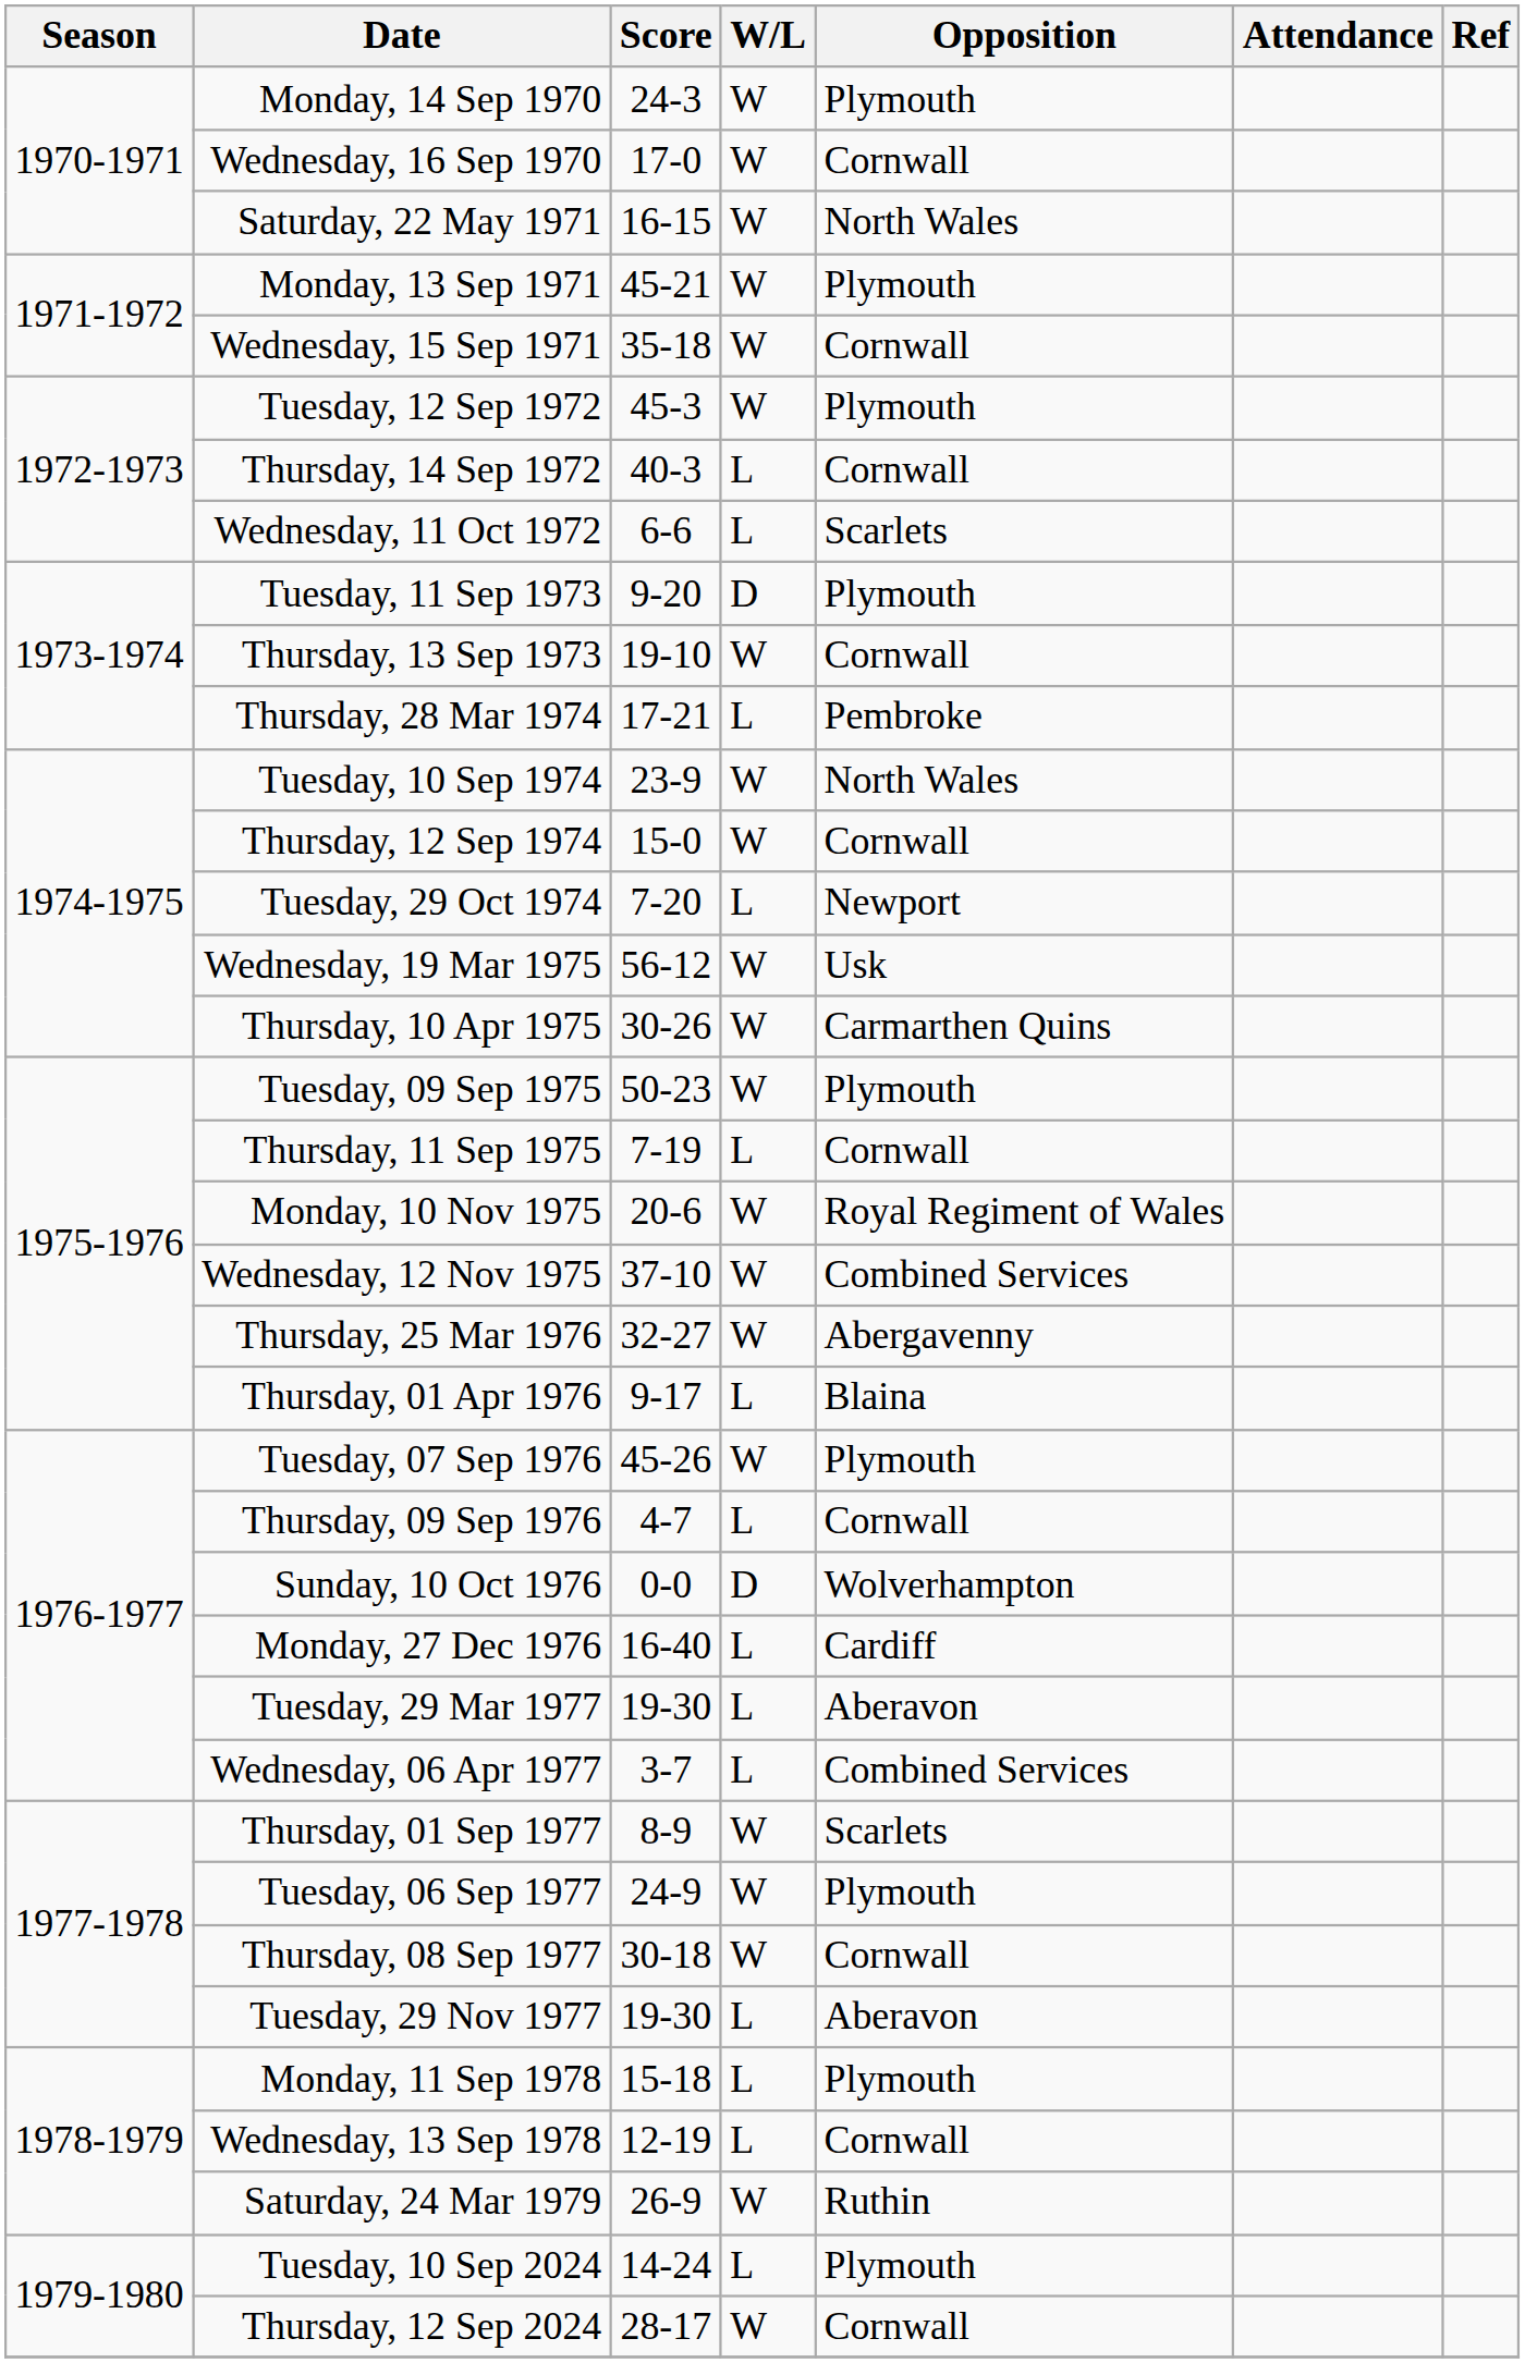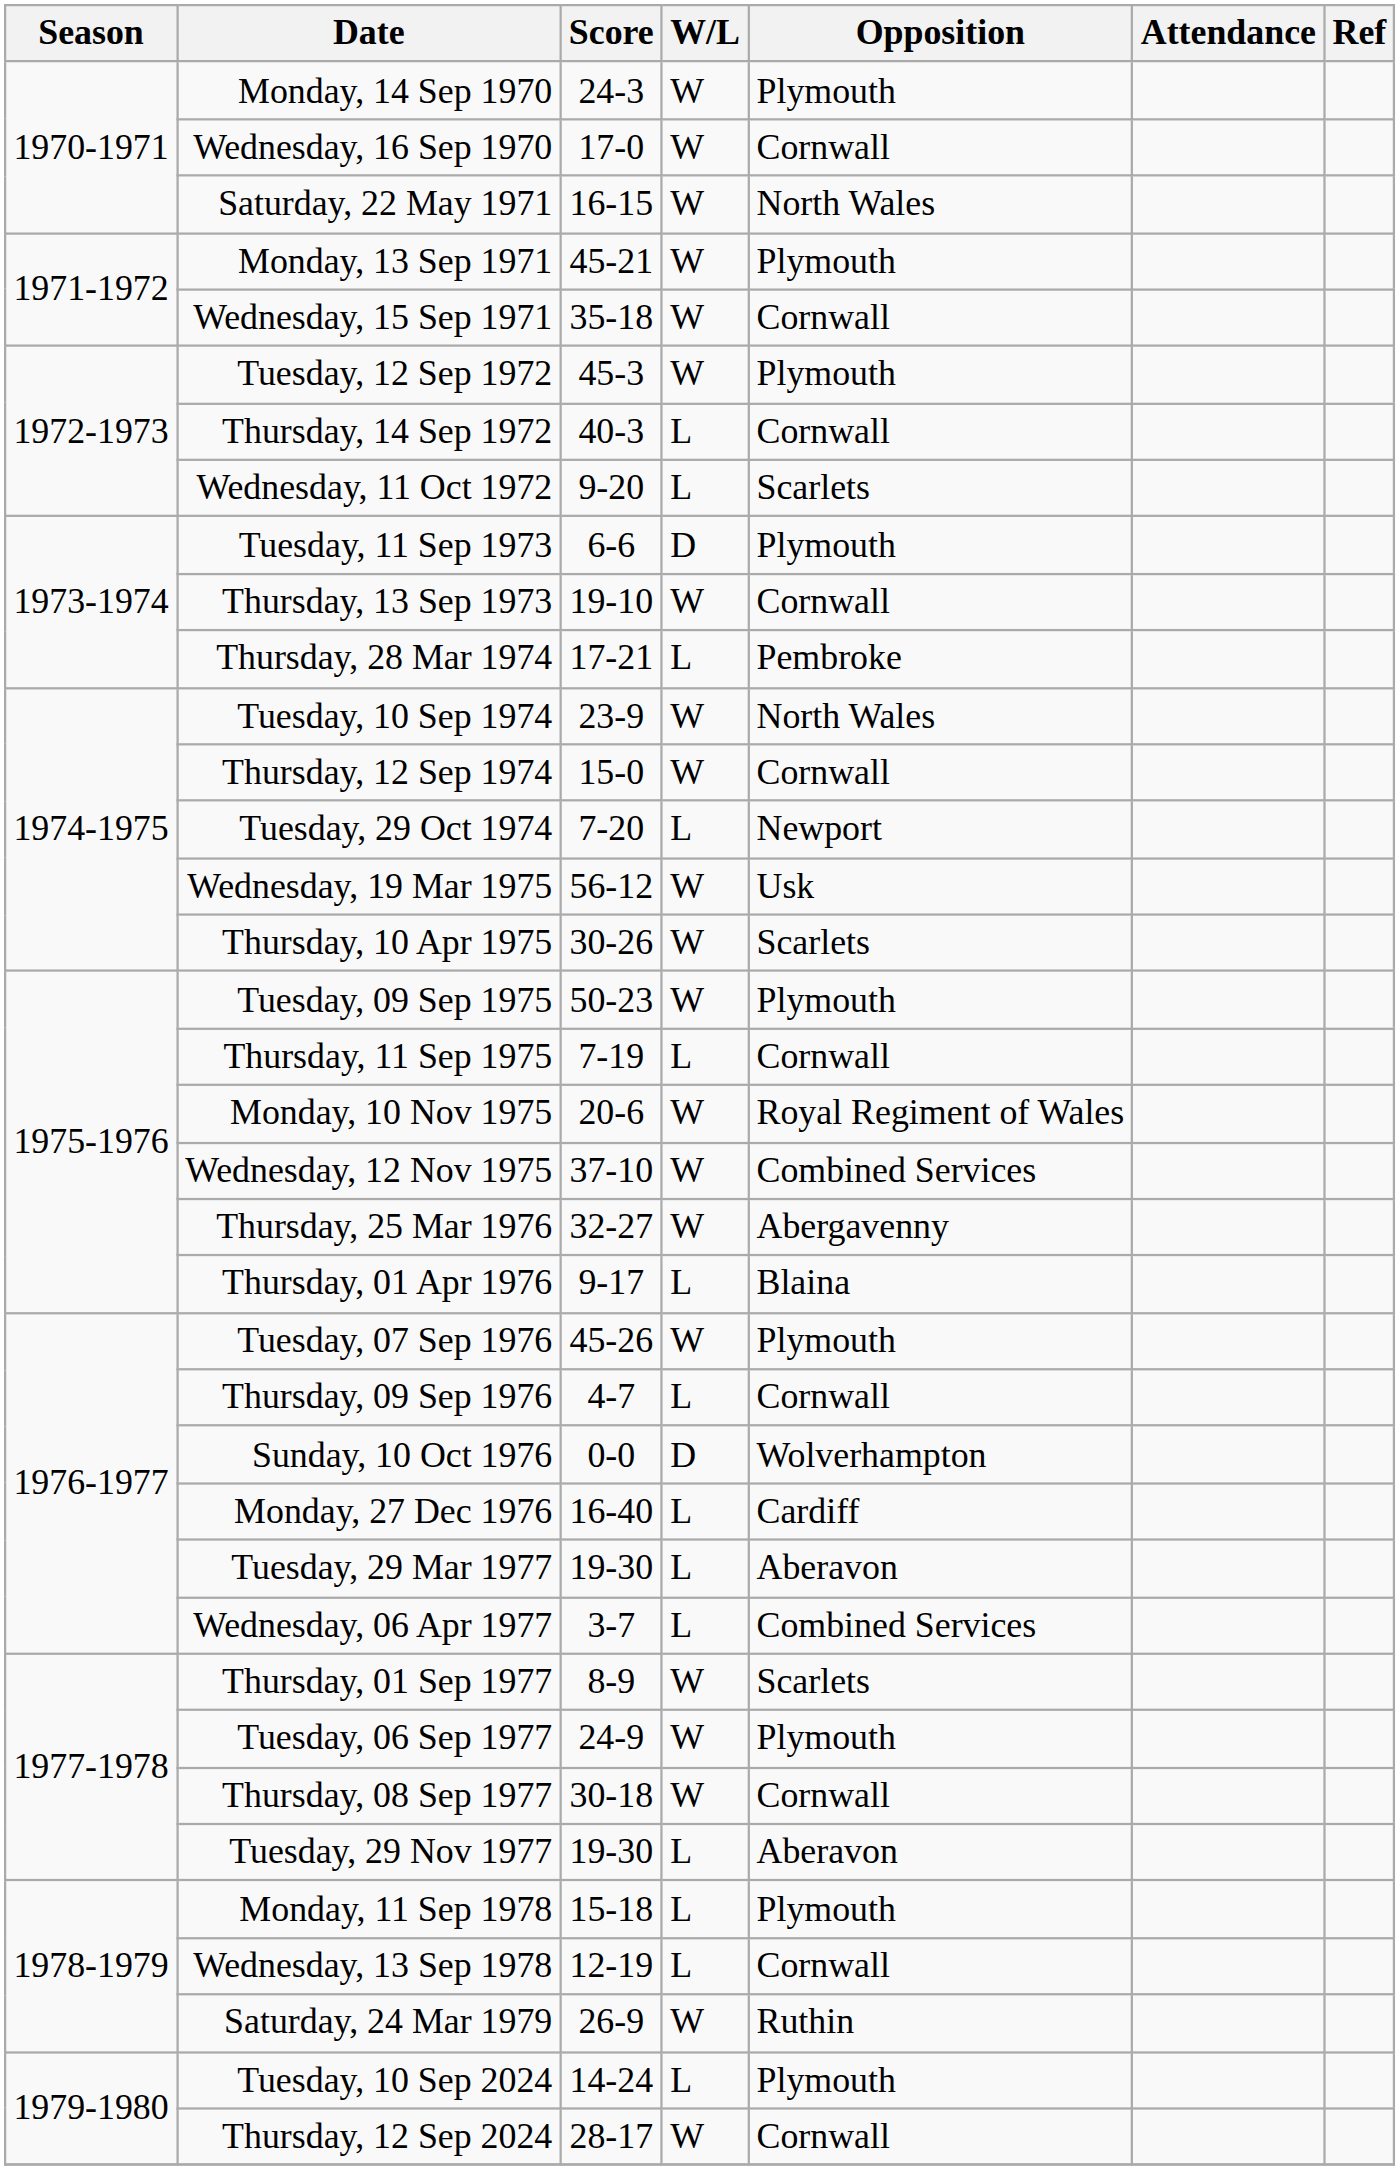Wednesday, 11 Oct 1972 | Score: 6-6 -> 9-20
Tuesday, 11 Sep 1973 | Score: 9-20 -> 6-6
Thursday, 10 Apr 1975 | Opposition: Carmarthen Quins -> Scarlets
